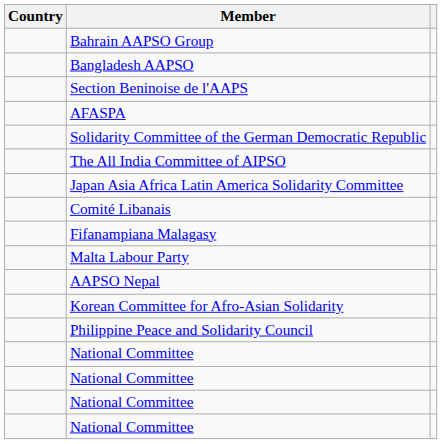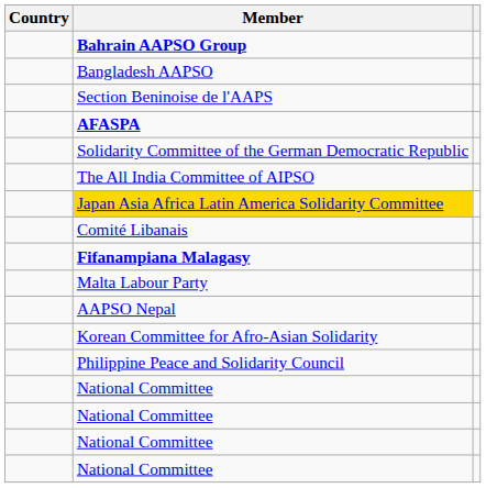Bahrain AAPSO Group | Member: normal -> bold
AFASPA | Member: normal -> bold
Japan Asia Africa Latin America Solidarity Committee | Member: no background -> gold background
Fifanampiana Malagasy | Member: normal -> bold
